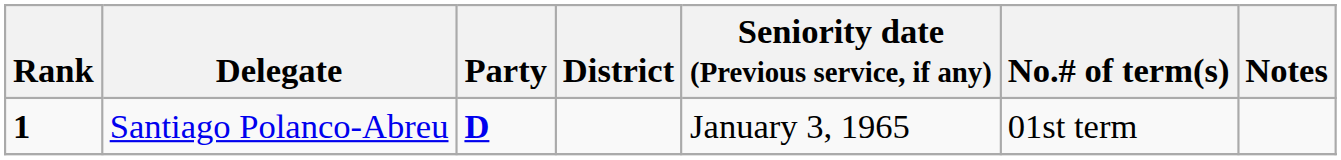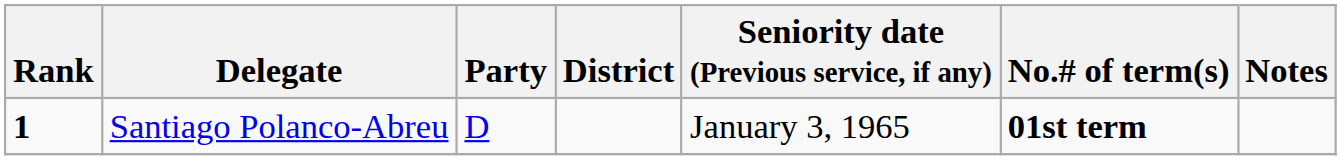Santiago Polanco-Abreu | Party: bold -> normal
Santiago Polanco-Abreu | No.# of term(s): normal -> bold
